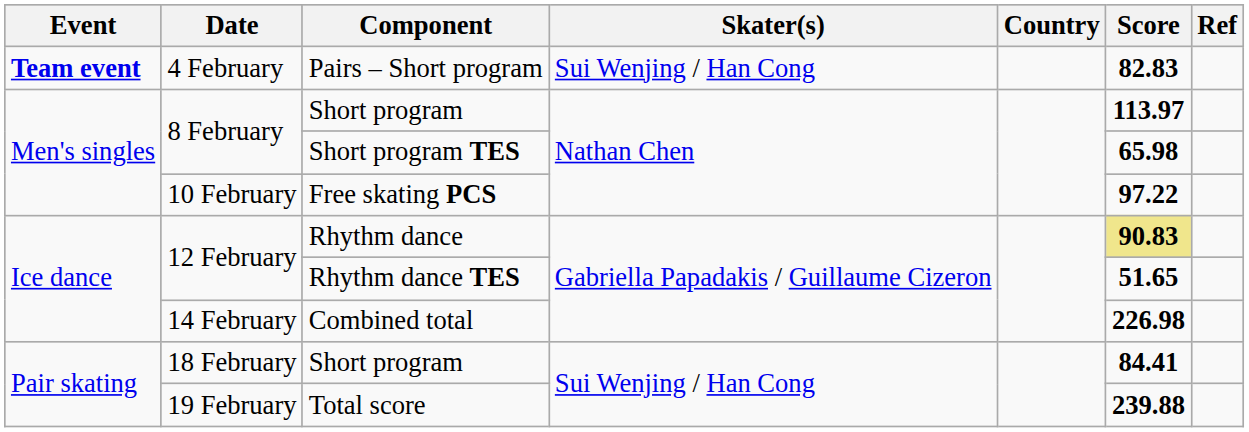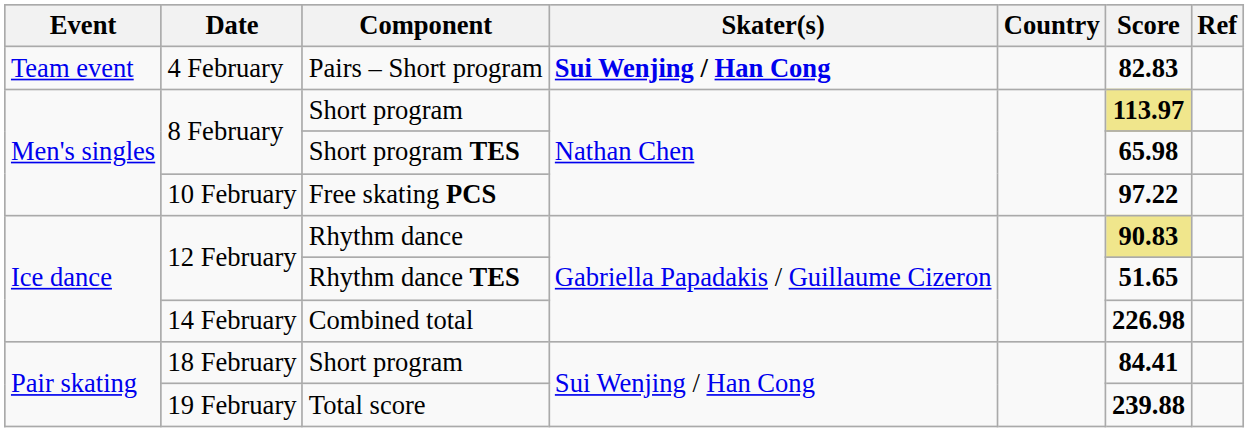Pairs – Short program | Event: bold -> normal
Pairs – Short program | Skater(s): normal -> bold
8 February / Short program | Score: no background -> khaki background
